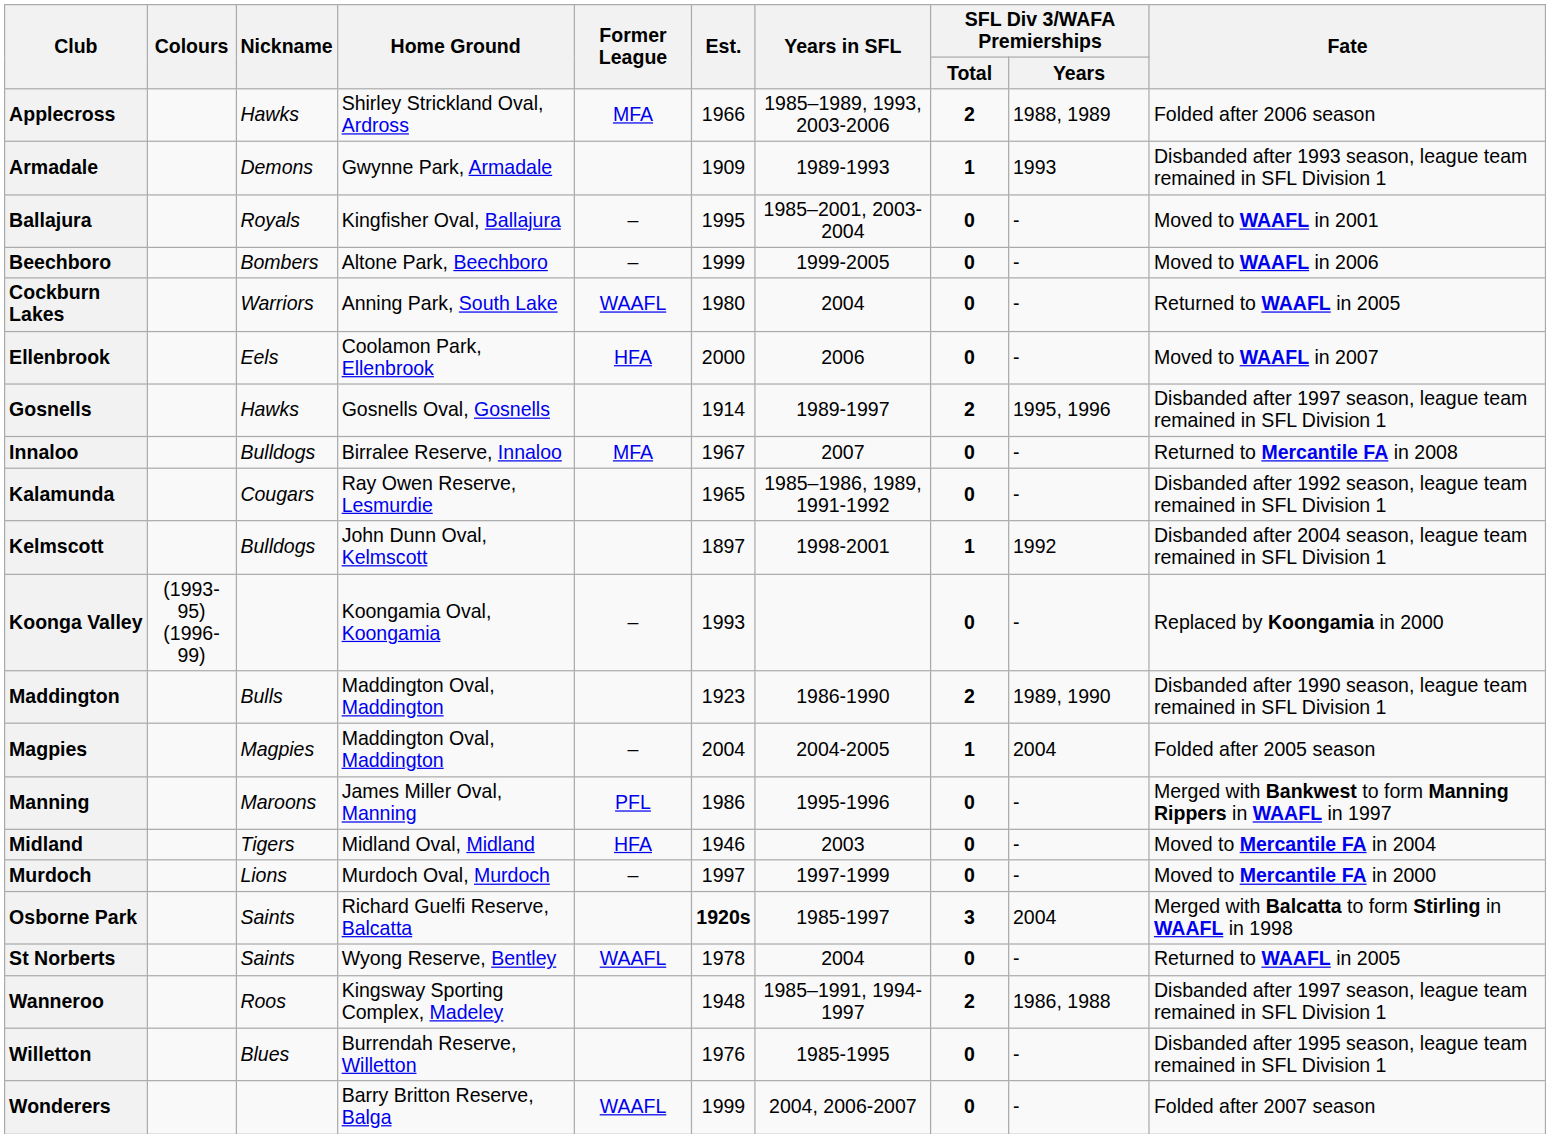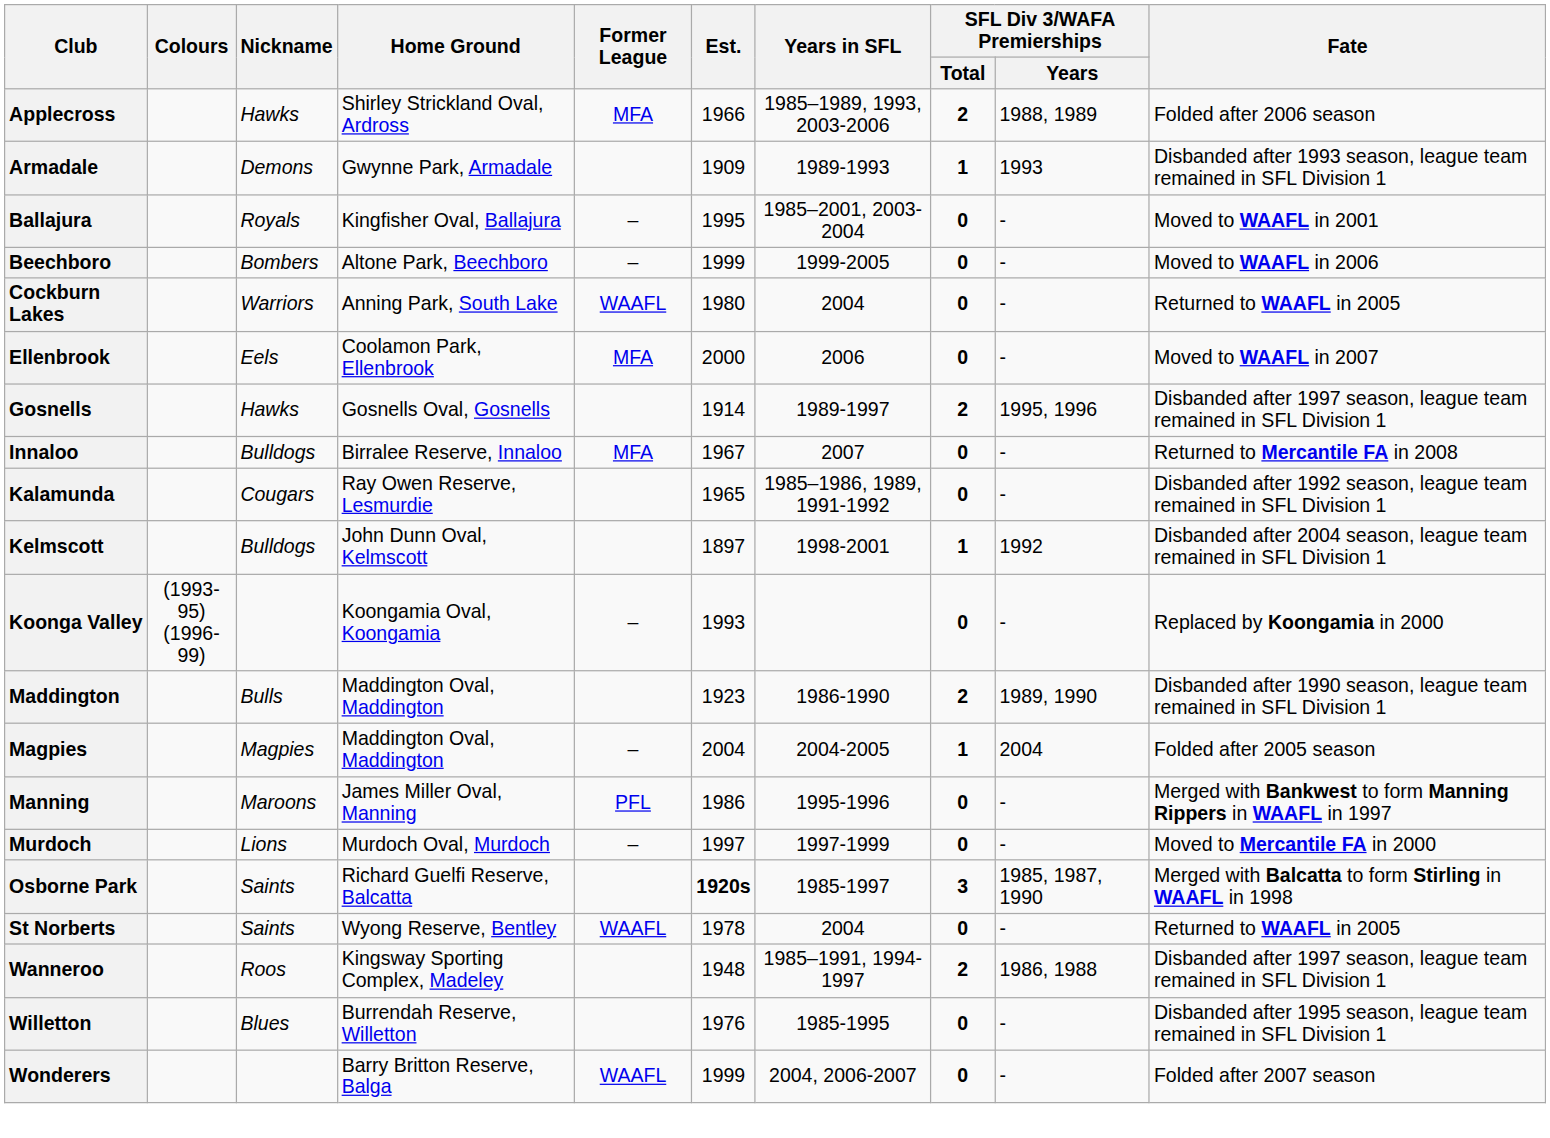Ellenbrook | Former League: HFA -> MFA
- row: Midland | Tigers | Midland Oval, Midland | HFA | 1946 | 2003 | 0 | - | Moved to Mercantile FA in 2004
Osborne Park | SFL Div 3/WAFA Premierships / Years: 2004 -> 1985, 1987, 1990
